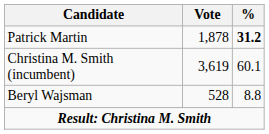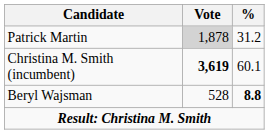Patrick Martin | Vote: no background -> lightgrey background
Patrick Martin | %: bold -> normal
Christina M. Smith (incumbent) | Vote: normal -> bold
Beryl Wajsman | %: normal -> bold
